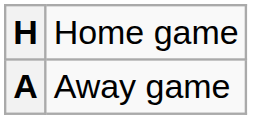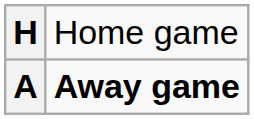A | column 2: normal -> bold
